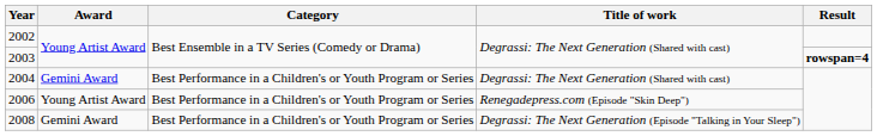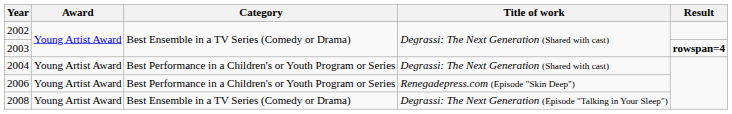2004 | Award: Gemini Award -> Young Artist Award
2008 | Award: Gemini Award -> Young Artist Award
2008 | Category: Best Performance in a Children's or Youth Program or Series -> Best Ensemble in a TV Series (Comedy or Drama)
